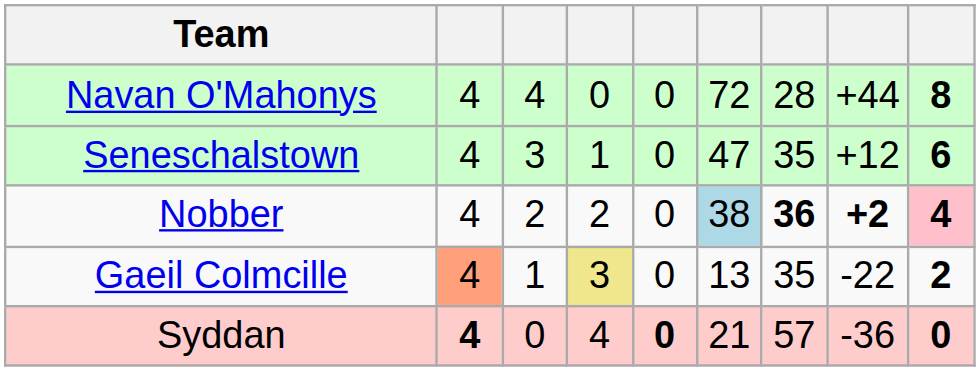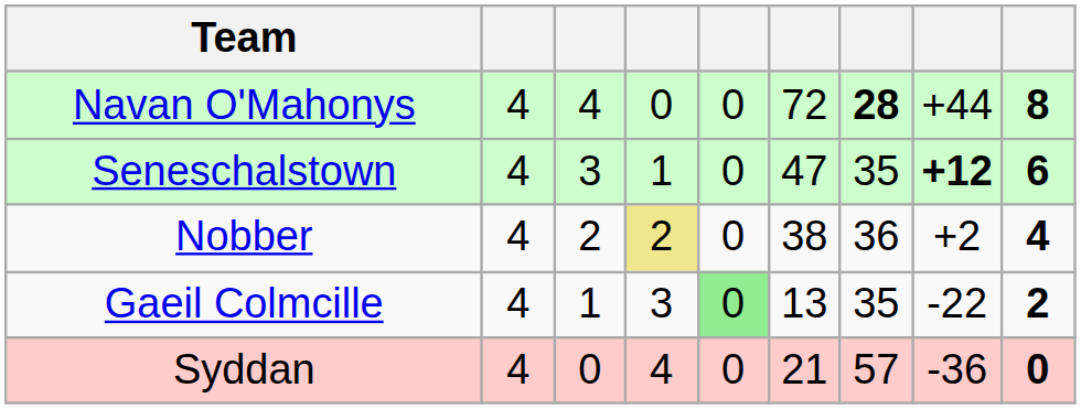Navan O'Mahonys | column 7: normal -> bold
Seneschalstown | column 8: normal -> bold
Nobber | column 4: no background -> khaki background
Nobber | column 6: lightblue background -> no background
Nobber | column 7: bold -> normal
Nobber | column 8: bold -> normal
Nobber | column 9: pink background -> no background
Gaeil Colmcille | column 2: lightsalmon background -> no background
Gaeil Colmcille | column 4: khaki background -> no background
Gaeil Colmcille | column 5: no background -> lightgreen background
Syddan | column 2: bold -> normal
Syddan | column 5: bold -> normal
